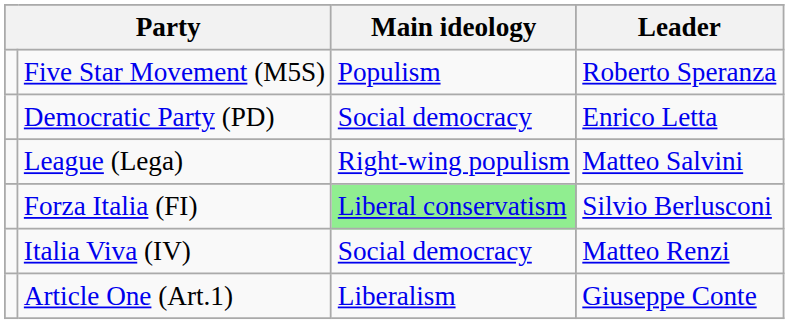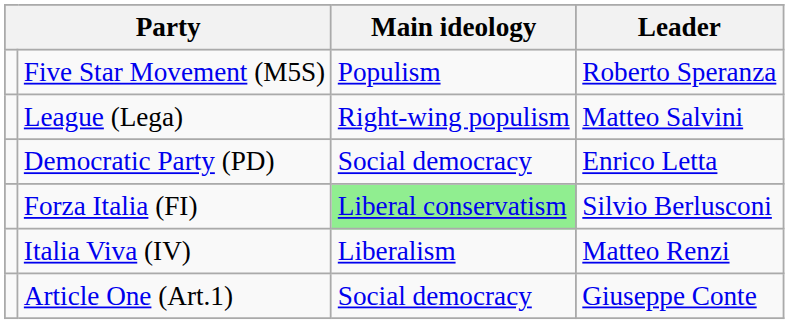rows swapped: League (Lega) <-> Democratic Party (PD)
Italia Viva (IV) | Main ideology: Social democracy -> Liberalism
Article One (Art.1) | Main ideology: Liberalism -> Social democracy
